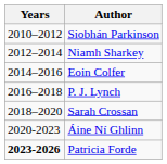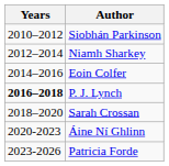P. J. Lynch | Years: normal -> bold
Patricia Forde | Years: bold -> normal
